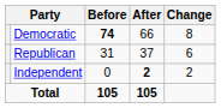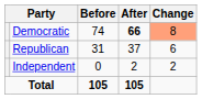Democratic | Before: bold -> normal
Democratic | After: normal -> bold
Democratic | Change: no background -> lightsalmon background
Independent | After: bold -> normal
